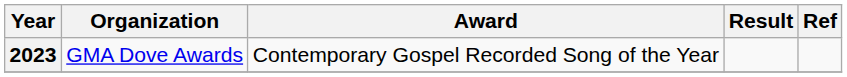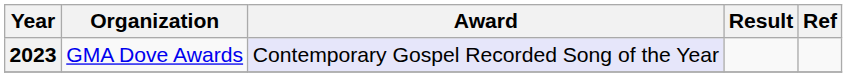2023 | Award: no background -> lavender background
